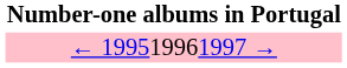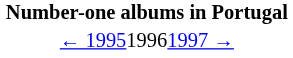row 2 | column 1: pink background -> no background
